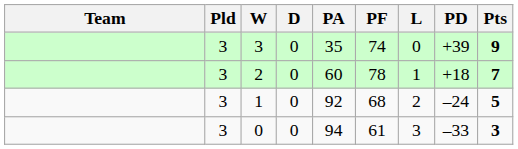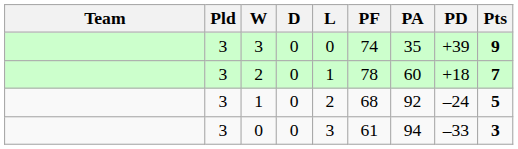columns swapped: L <-> PA
